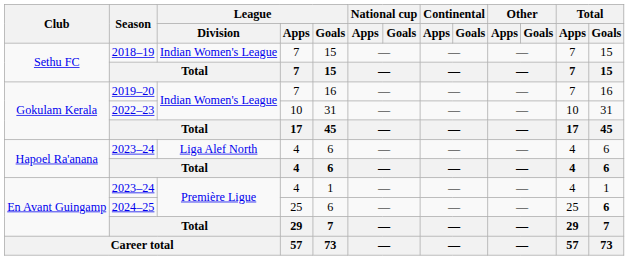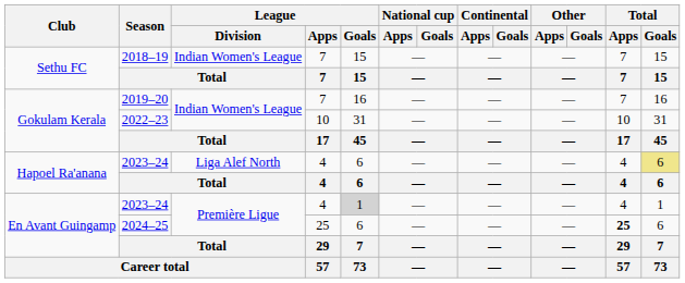Hapoel Ra'anana / 2023–24 | Total / Goals: no background -> khaki background
En Avant Guingamp / 2023–24 | League / Goals: no background -> lightgrey background
2024–25 | Total / Apps: normal -> bold
2024–25 | Total / Goals: bold -> normal
